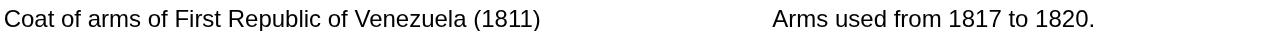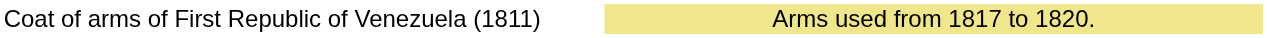Coat of arms of First Republic of Venezuela (1811) | column 2: no background -> khaki background
